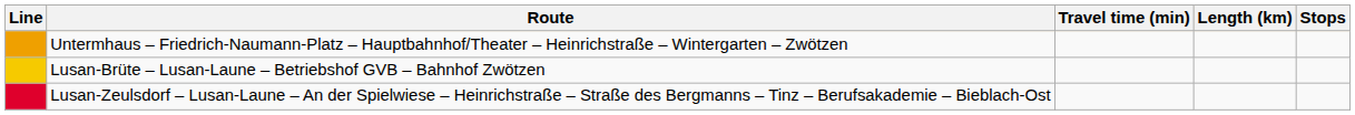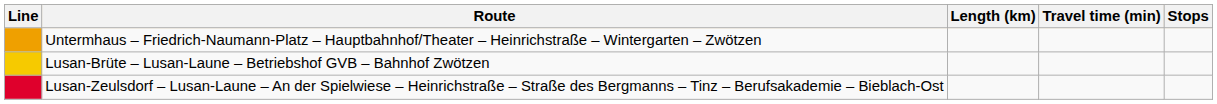columns swapped: Length (km) <-> Travel time (min)
